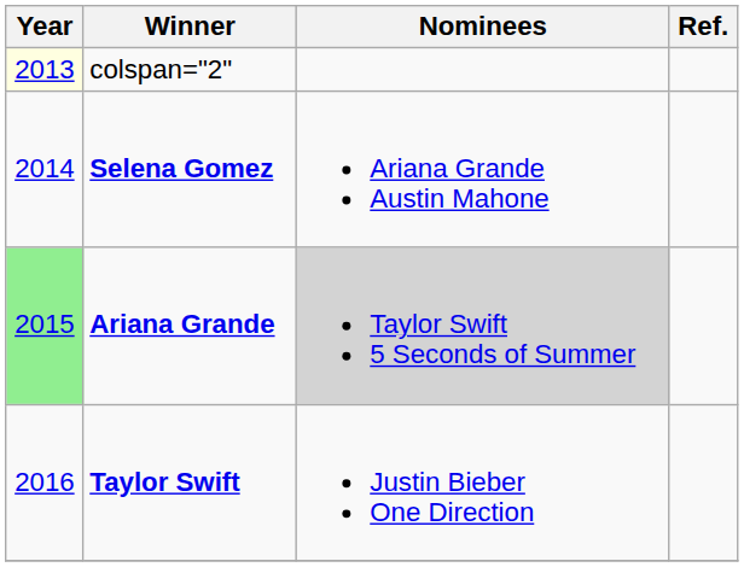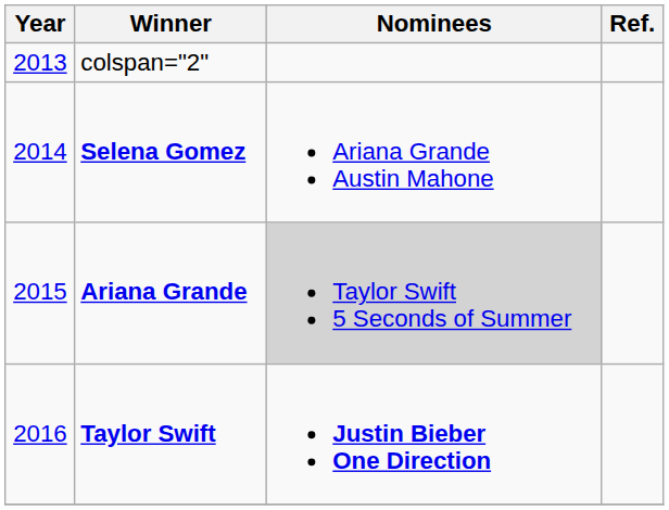colspan="2" | Year: lightyellow background -> no background
Ariana Grande | Year: lightgreen background -> no background
Taylor Swift | Nominees: normal -> bold
